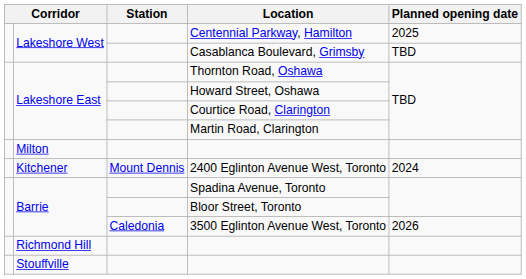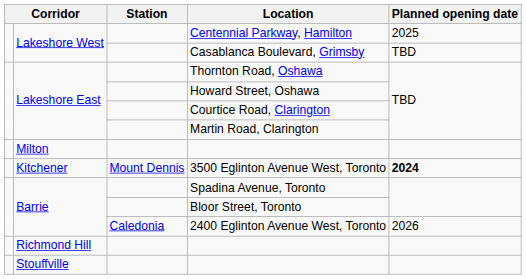Kitchener | Location: 2400 Eglinton Avenue West, Toronto -> 3500 Eglinton Avenue West, Toronto
Kitchener | Planned opening date: normal -> bold
Barrie / Caledonia | Location: 3500 Eglinton Avenue West, Toronto -> 2400 Eglinton Avenue West, Toronto
